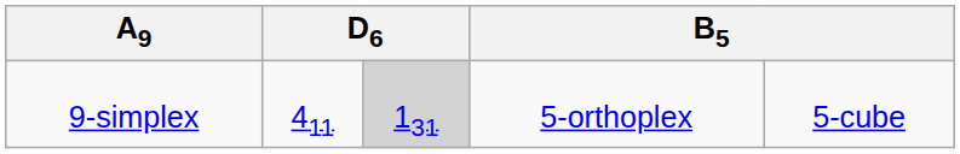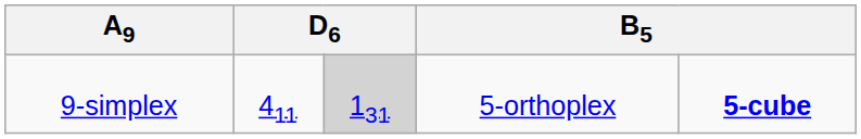9-simplex | column 5: normal -> bold
